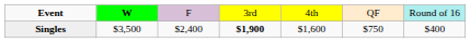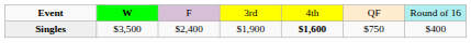Singles | column 4: bold -> normal
Singles | column 5: normal -> bold
